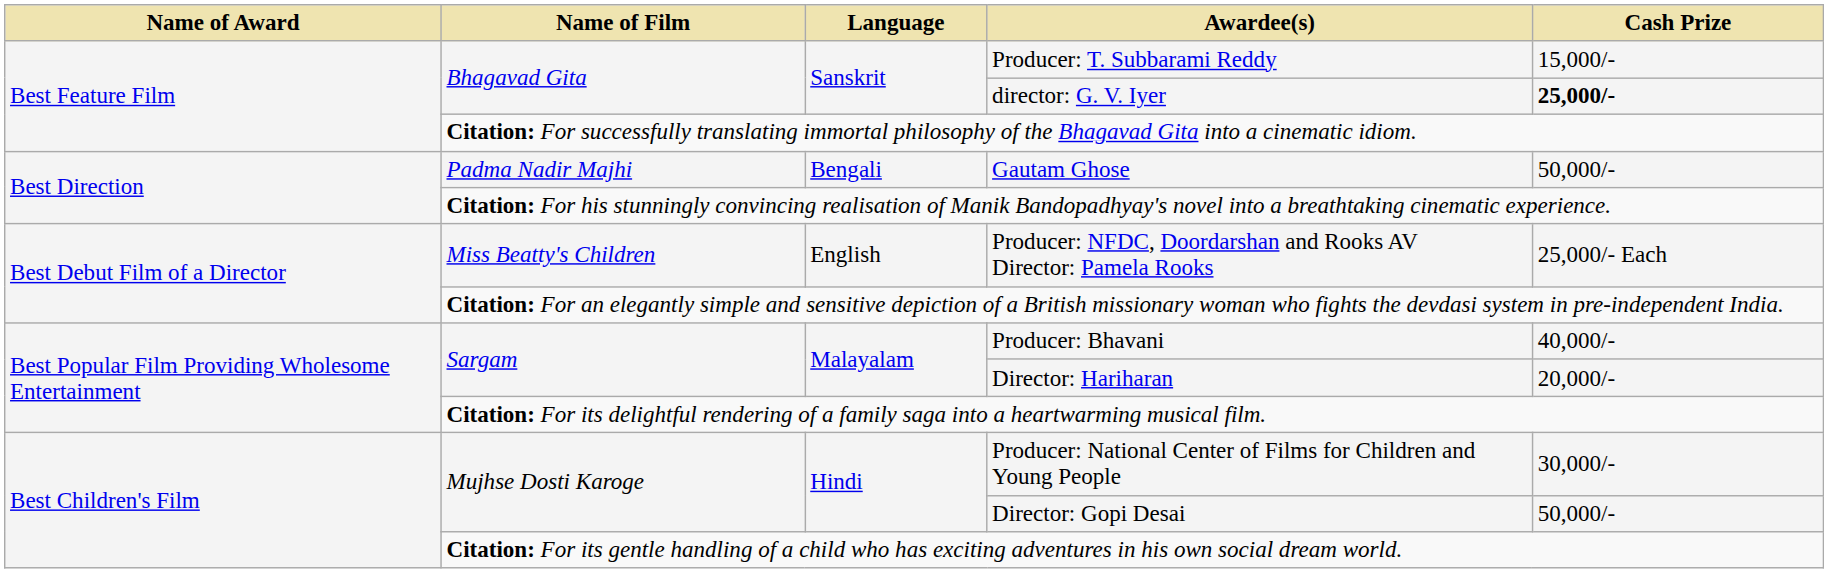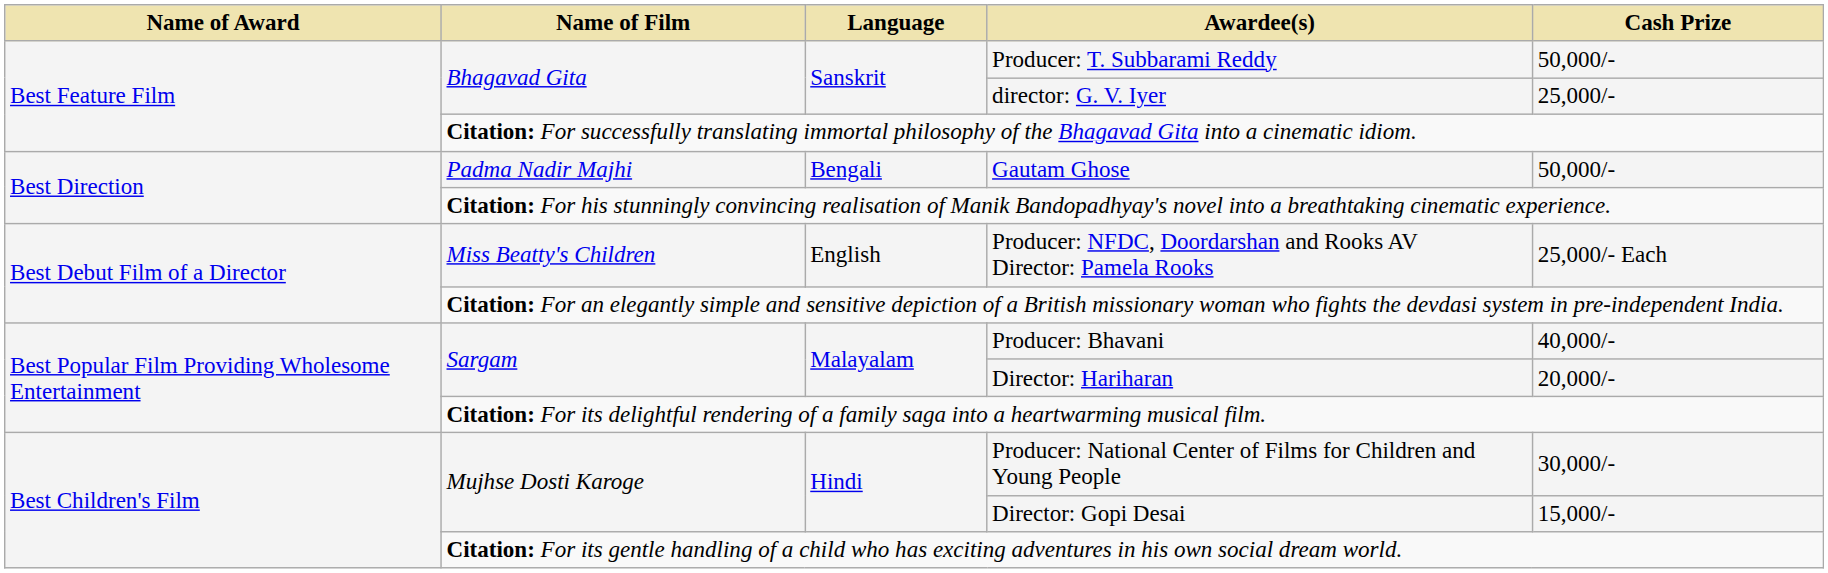Producer: T. Subbarami Reddy | Cash Prize: 15,000/- -> 50,000/-
director: G. V. Iyer | Cash Prize: bold -> normal
Director: Gopi Desai | Cash Prize: 50,000/- -> 15,000/-
